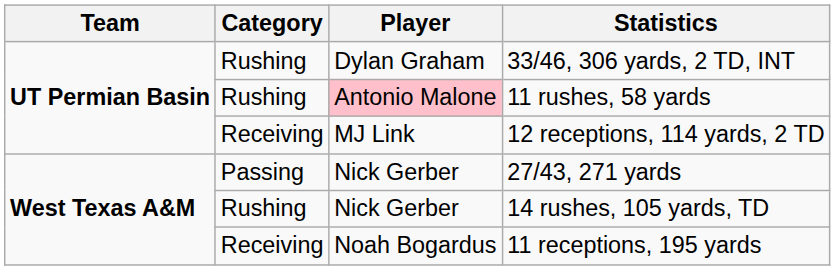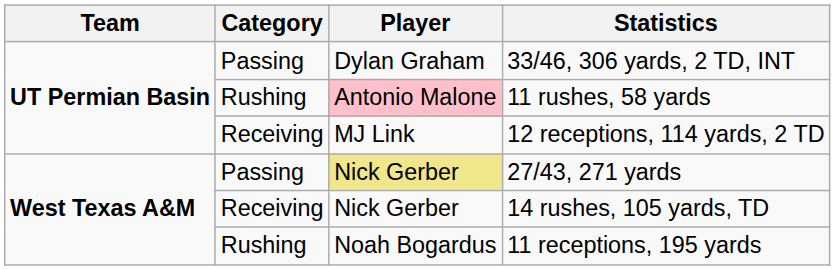33/46, 306 yards, 2 TD, INT | Category: Rushing -> Passing
27/43, 271 yards | Player: no background -> khaki background
14 rushes, 105 yards, TD | Category: Rushing -> Receiving
11 receptions, 195 yards | Category: Receiving -> Rushing
